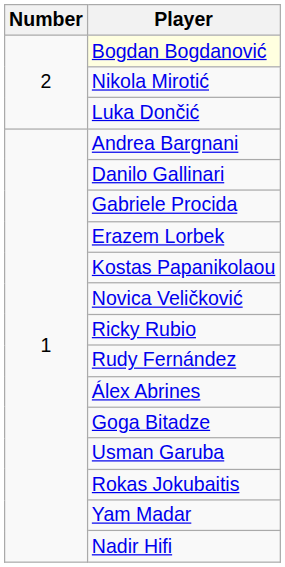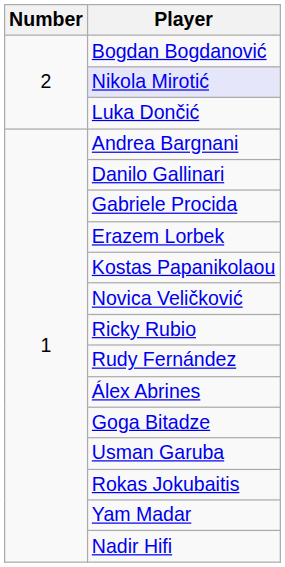Bogdan Bogdanović | Player: lightyellow background -> no background
Nikola Mirotić | Player: no background -> lavender background
